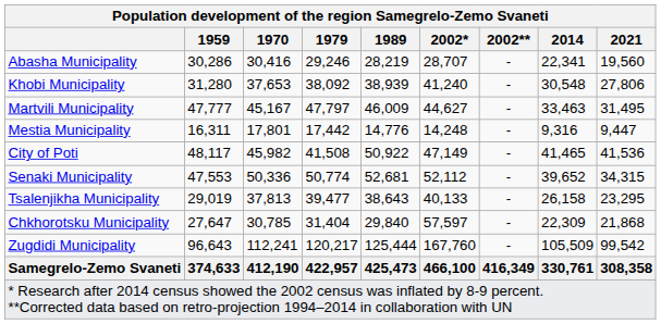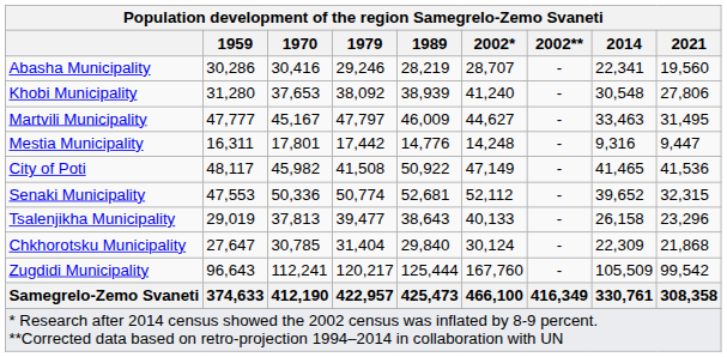Senaki Municipality | 2021: 34,315 -> 32,315
Tsalenjikha Municipality | 2021: 23,295 -> 23,296
Chkhorotsku Municipality | 2002*: 57,597 -> 30,124
